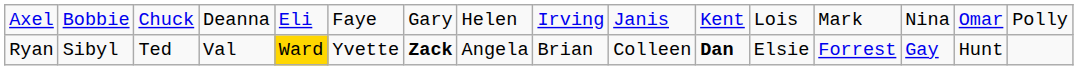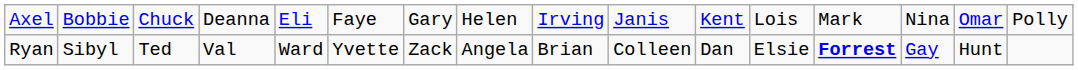Ryan | column 5: gold background -> no background
Ryan | column 7: bold -> normal
Ryan | column 11: bold -> normal
Ryan | column 13: normal -> bold
